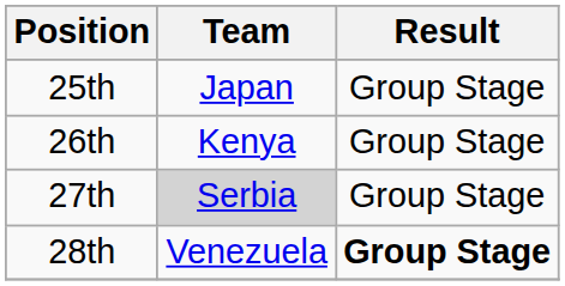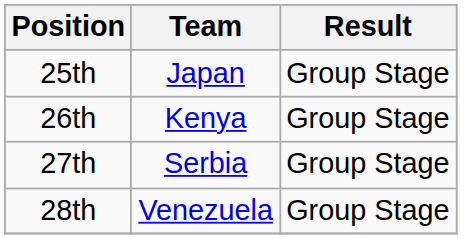27th | Team: lightgrey background -> no background
28th | Result: bold -> normal
